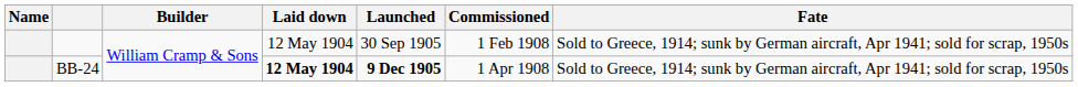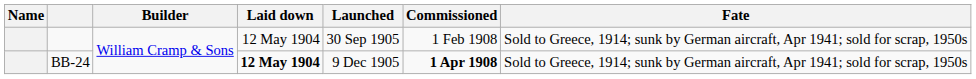BB-24 | Launched: bold -> normal
BB-24 | Commissioned: normal -> bold
